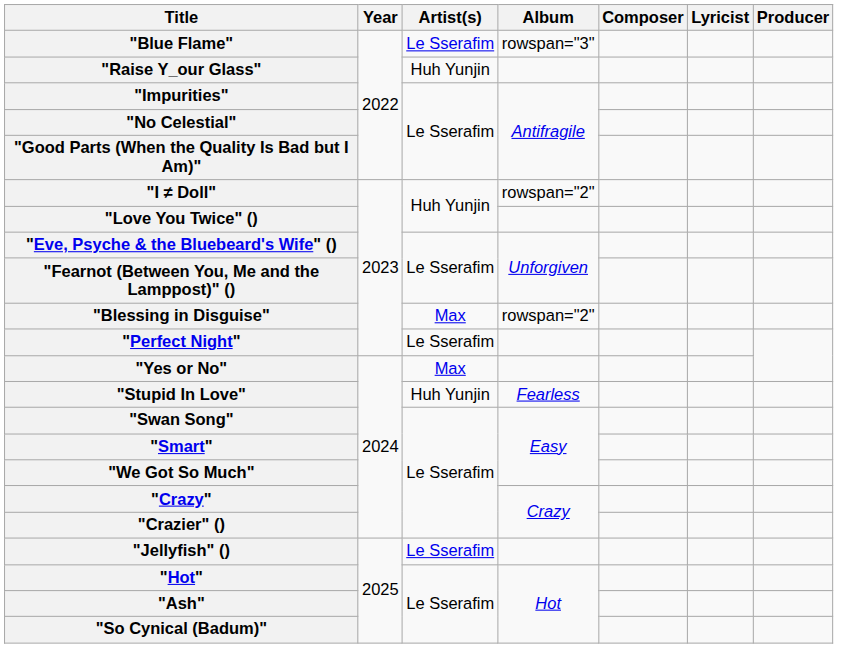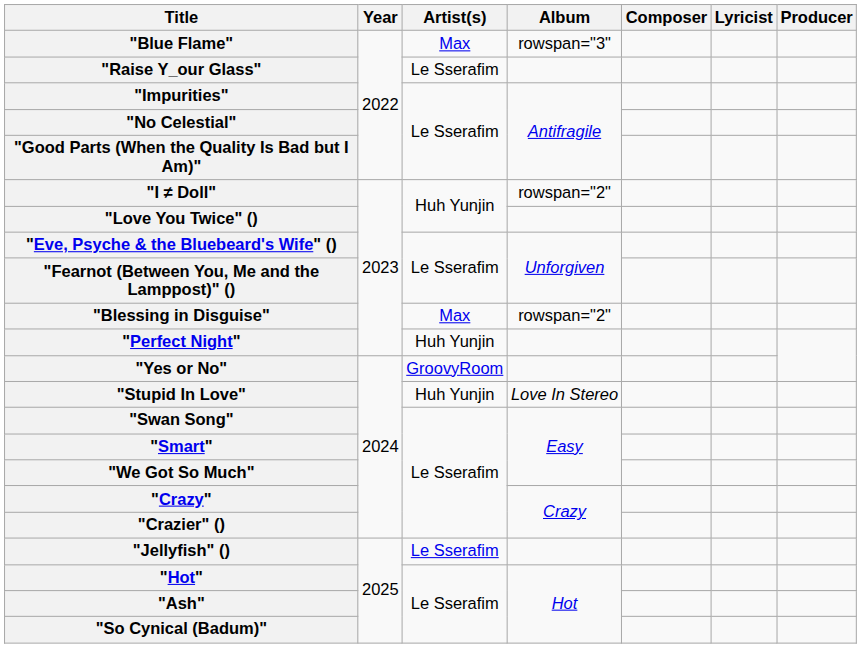"Blue Flame" | Artist(s): Le Sserafim -> Max
"Raise Y_our Glass" | Artist(s): Huh Yunjin -> Le Sserafim
"Perfect Night" | Artist(s): Le Sserafim -> Huh Yunjin
"Yes or No" | Artist(s): Max -> GroovyRoom
"Stupid In Love" | Album: Fearless -> Love In Stereo
